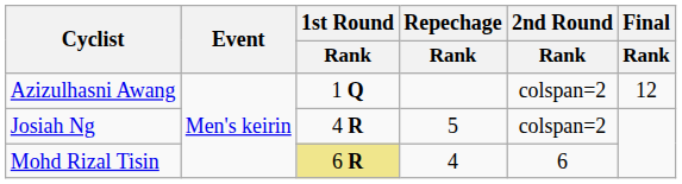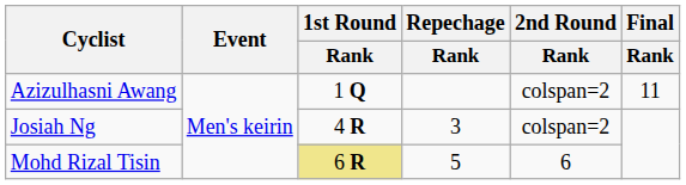Azizulhasni Awang | Final / Rank: 12 -> 11
Josiah Ng | Repechage / Rank: 5 -> 3
Mohd Rizal Tisin | Repechage / Rank: 4 -> 5
